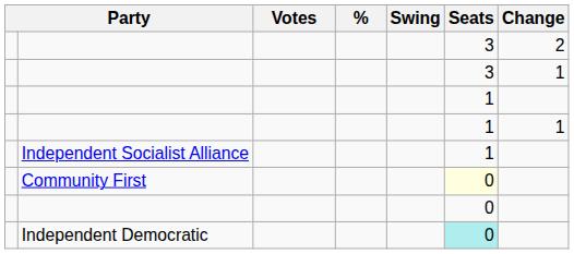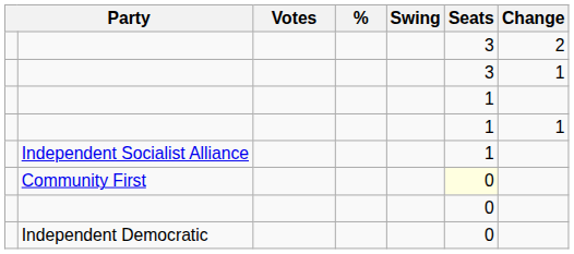Independent Democratic | Seats: paleturquoise background -> no background
